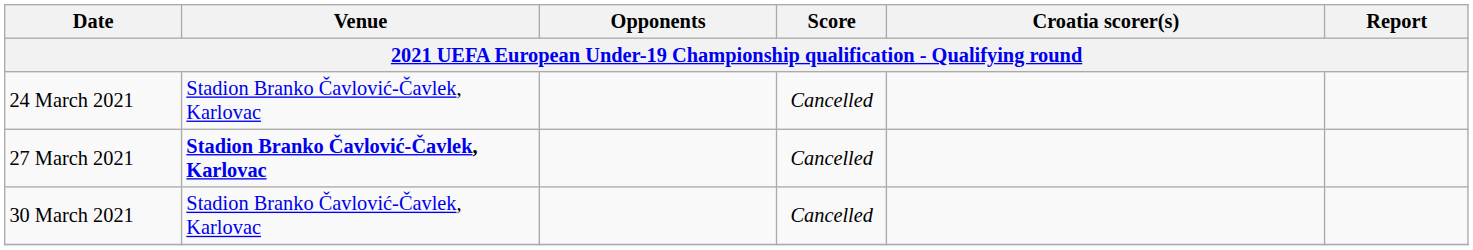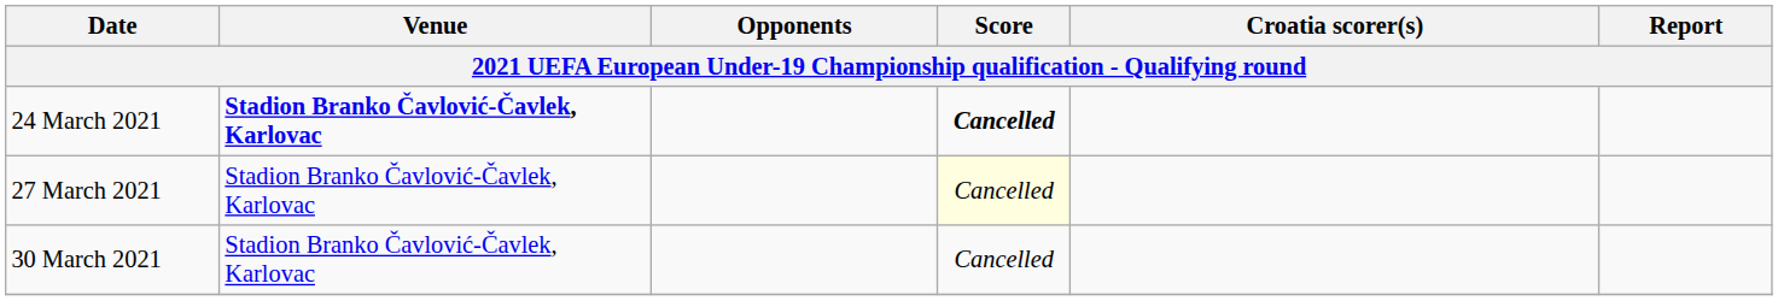24 March 2021 | Venue: normal -> bold
24 March 2021 | Score: normal -> bold
27 March 2021 | Venue: bold -> normal
27 March 2021 | Score: no background -> lightyellow background
